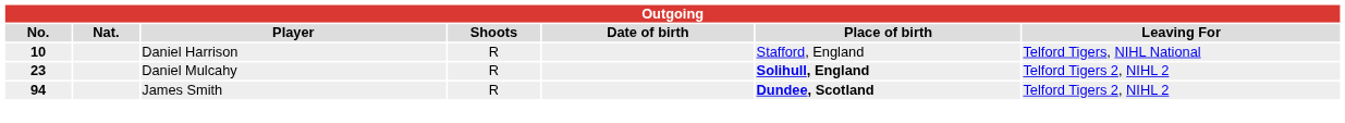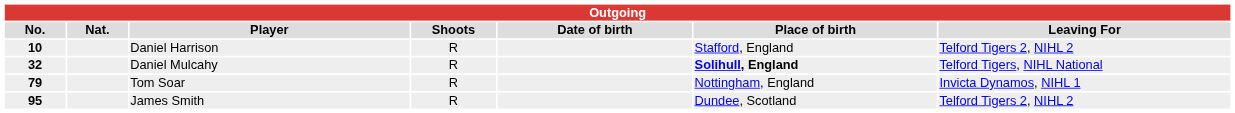Daniel Harrison | Leaving For: Telford Tigers, NIHL National -> Telford Tigers 2, NIHL 2
Daniel Mulcahy | No.: 23 -> 32
Daniel Mulcahy | Leaving For: Telford Tigers 2, NIHL 2 -> Telford Tigers, NIHL National
+ row: 79 | Tom Soar | R | Nottingham, England | Invicta Dynamos, NIHL 1
James Smith | No.: 94 -> 95
James Smith | Place of birth: bold -> normal
